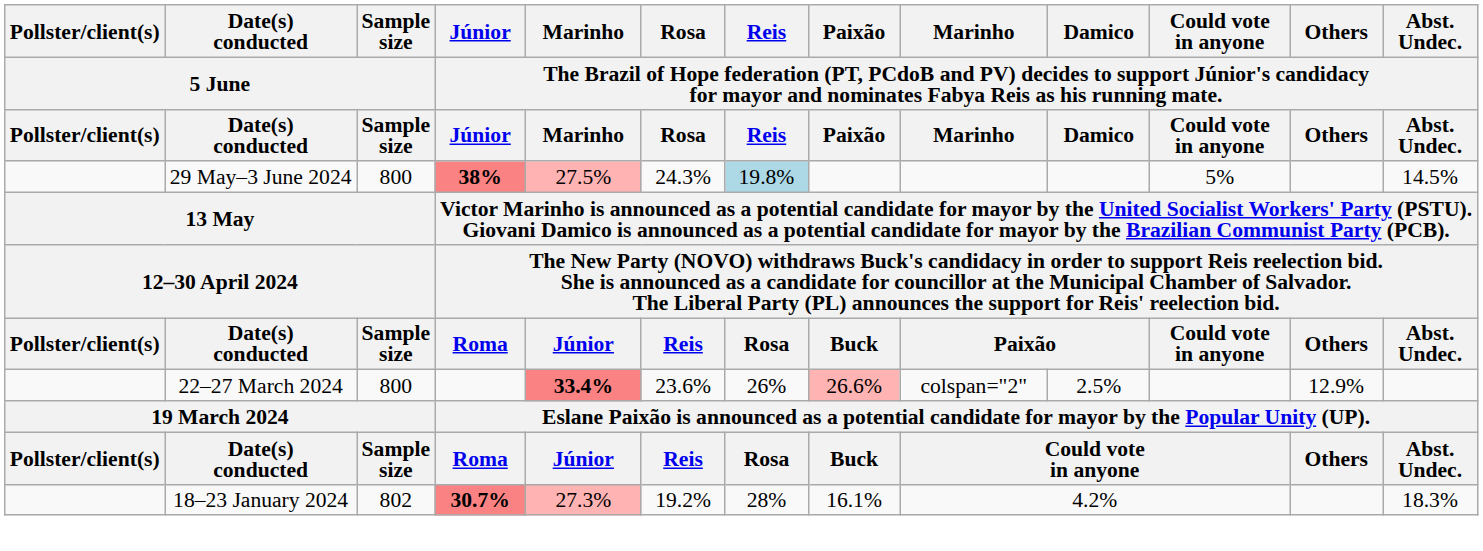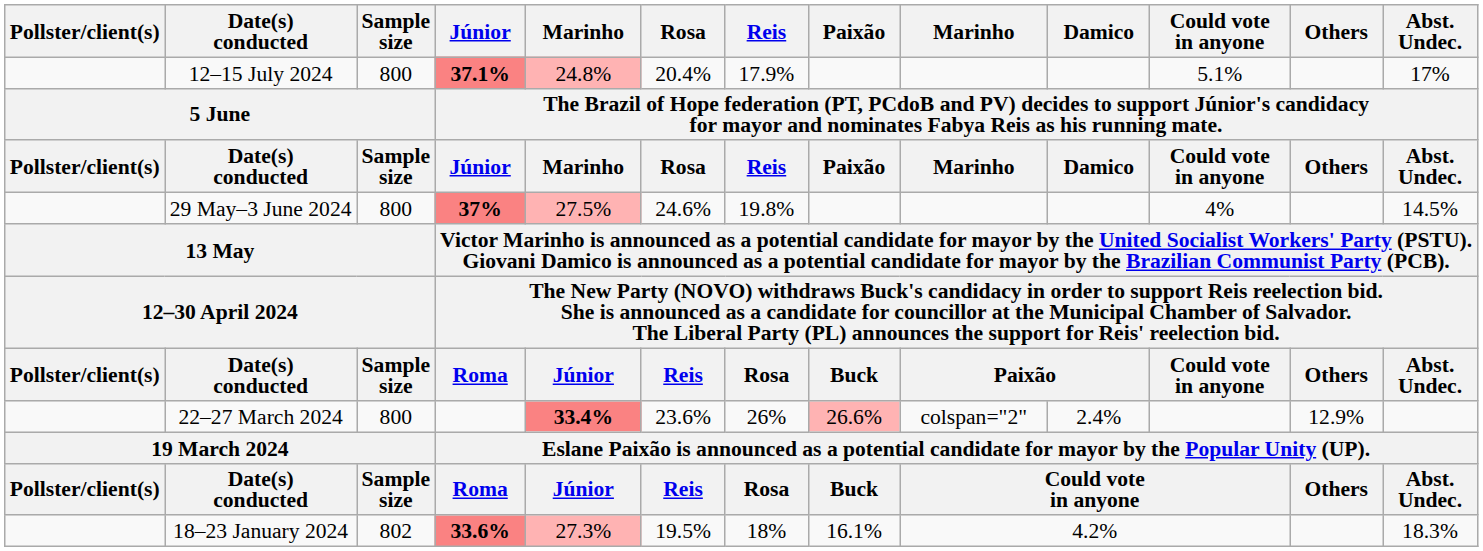+ row: 12–15 July 2024 | 800 | 37.1% | 24.8% | 20.4% | 17.9% | 5.1% | 17%
29 May–3 June 2024 | Júnior: 38% -> 37%
29 May–3 June 2024 | Rosa: 24.3% -> 24.6%
29 May–3 June 2024 | Reis: lightblue background -> no background
29 May–3 June 2024 | Could vote in anyone: 5% -> 4%
22–27 March 2024 | Damico: 2.5% -> 2.4%
18–23 January 2024 | Júnior: 30.7% -> 33.6%
18–23 January 2024 | Rosa: 19.2% -> 19.5%
18–23 January 2024 | Reis: 28% -> 18%
